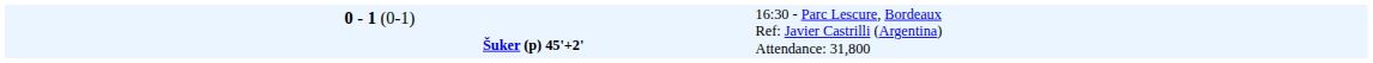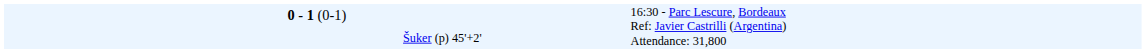Šuker (p) 45'+2' | column 2: bold -> normal
